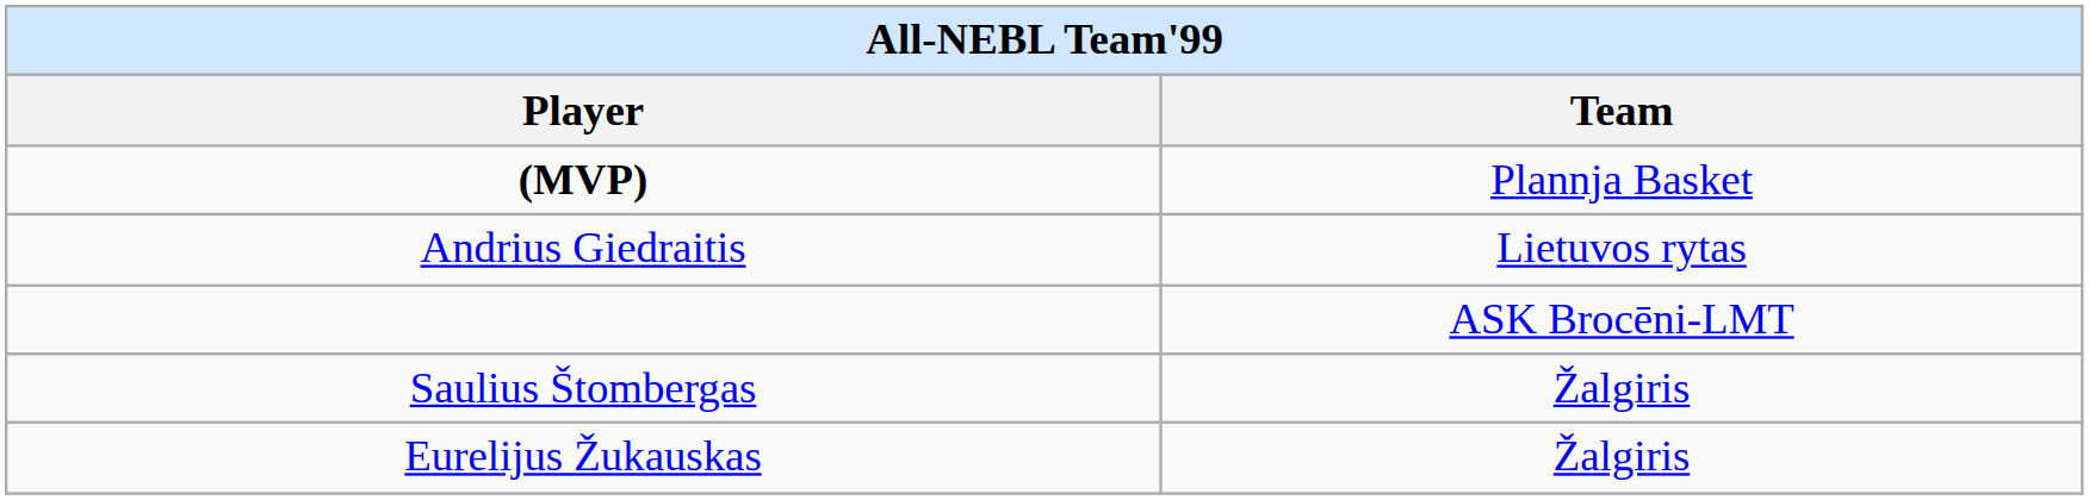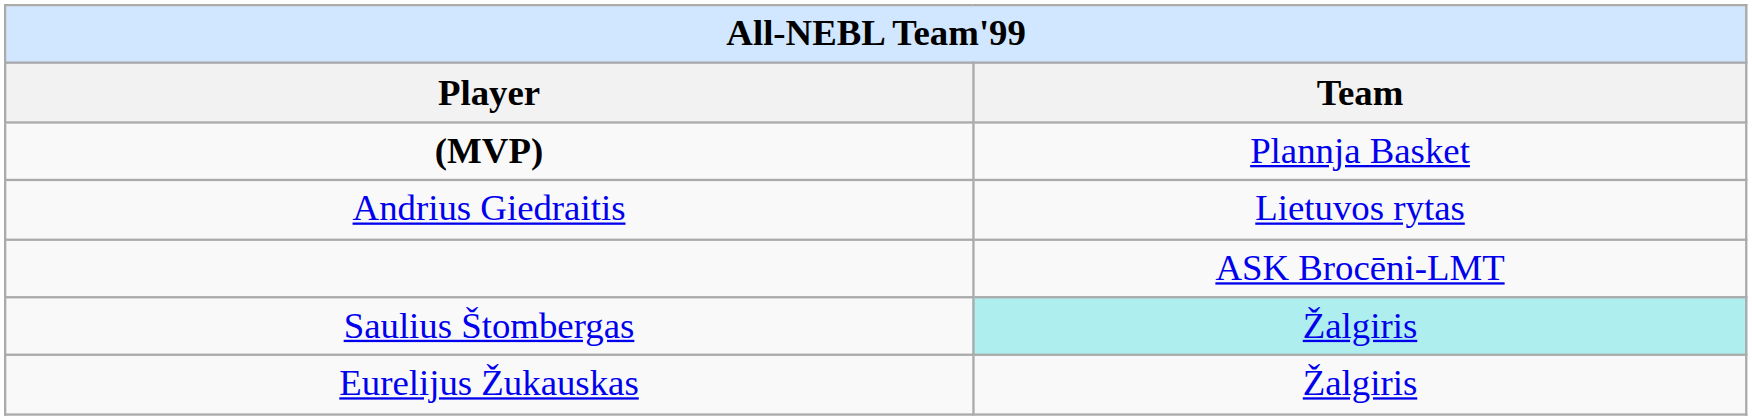Saulius Štombergas | Team: no background -> paleturquoise background
